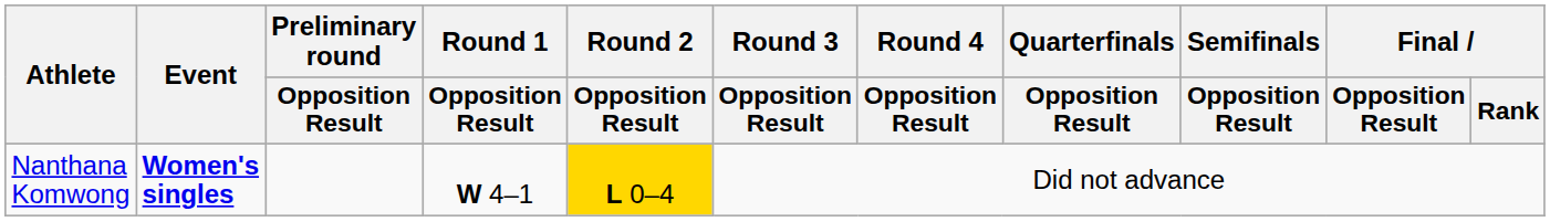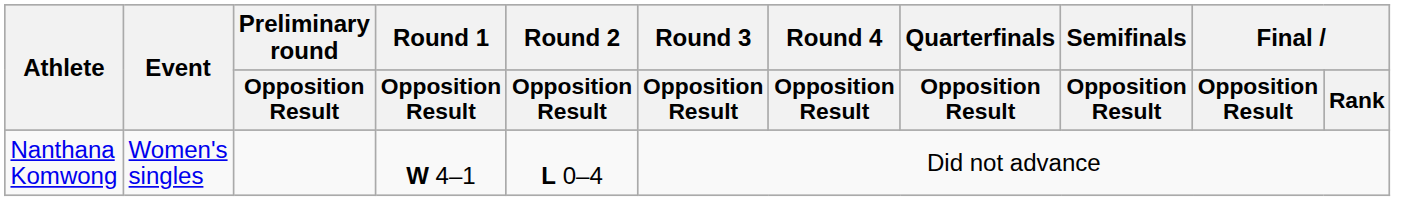Nanthana Komwong | Event: bold -> normal
Nanthana Komwong | Round 2 / Opposition Result: gold background -> no background
